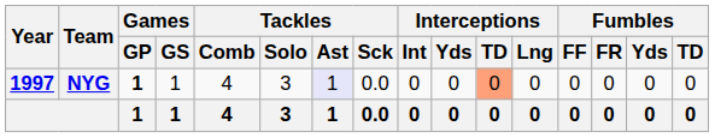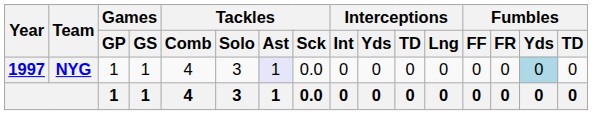NYG | Games / GP: bold -> normal
NYG | Interceptions / TD: lightsalmon background -> no background
NYG | Fumbles / Yds: no background -> lightblue background
